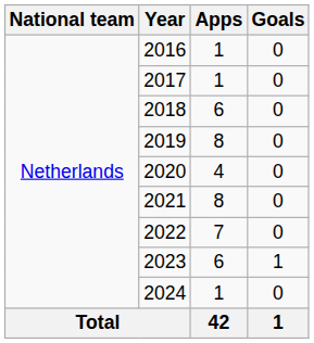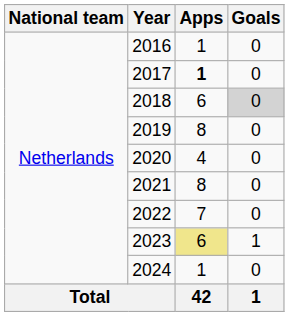2017 | Apps: normal -> bold
2018 | Goals: no background -> lightgrey background
2023 | Apps: no background -> khaki background
